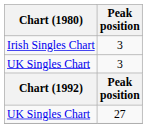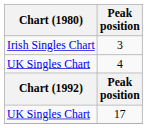row 3 | Peak position: 3 -> 4
row 5 | Peak position: 27 -> 17
